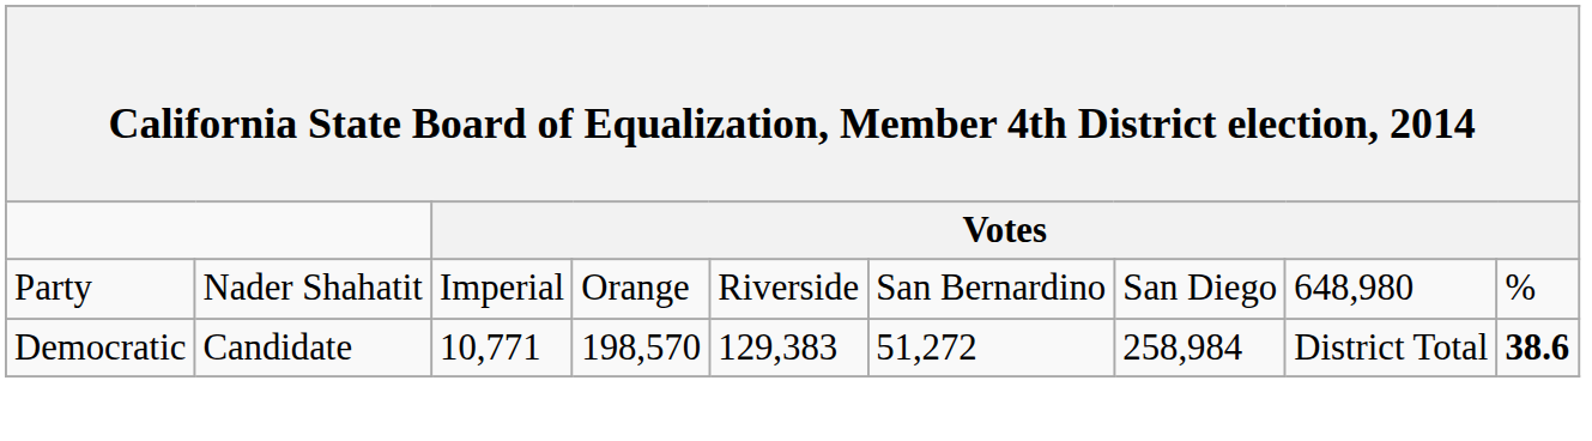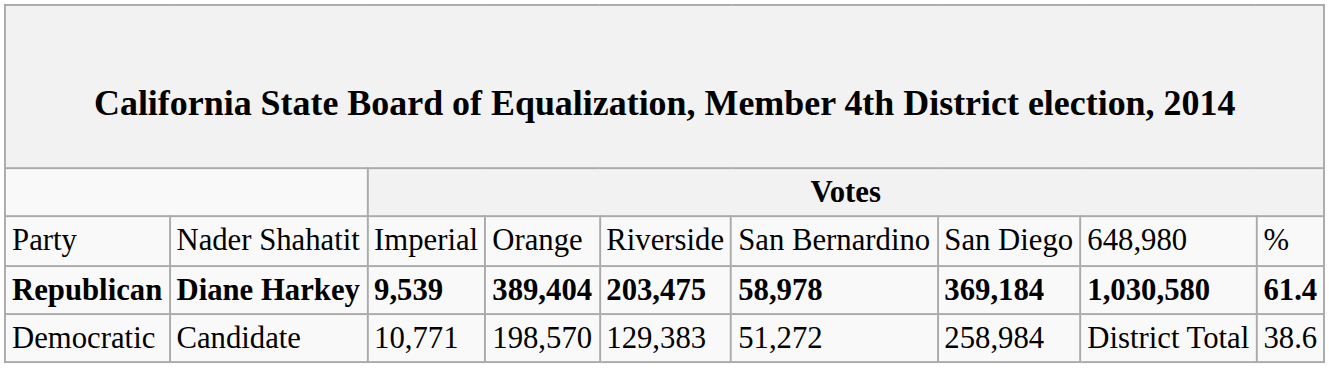+ row: Republican | Diane Harkey | 9,539 | 389,404 | 203,475 | 58,978 | 369,184 | 1,030,580 | 61.4
Democratic | column 9: bold -> normal
